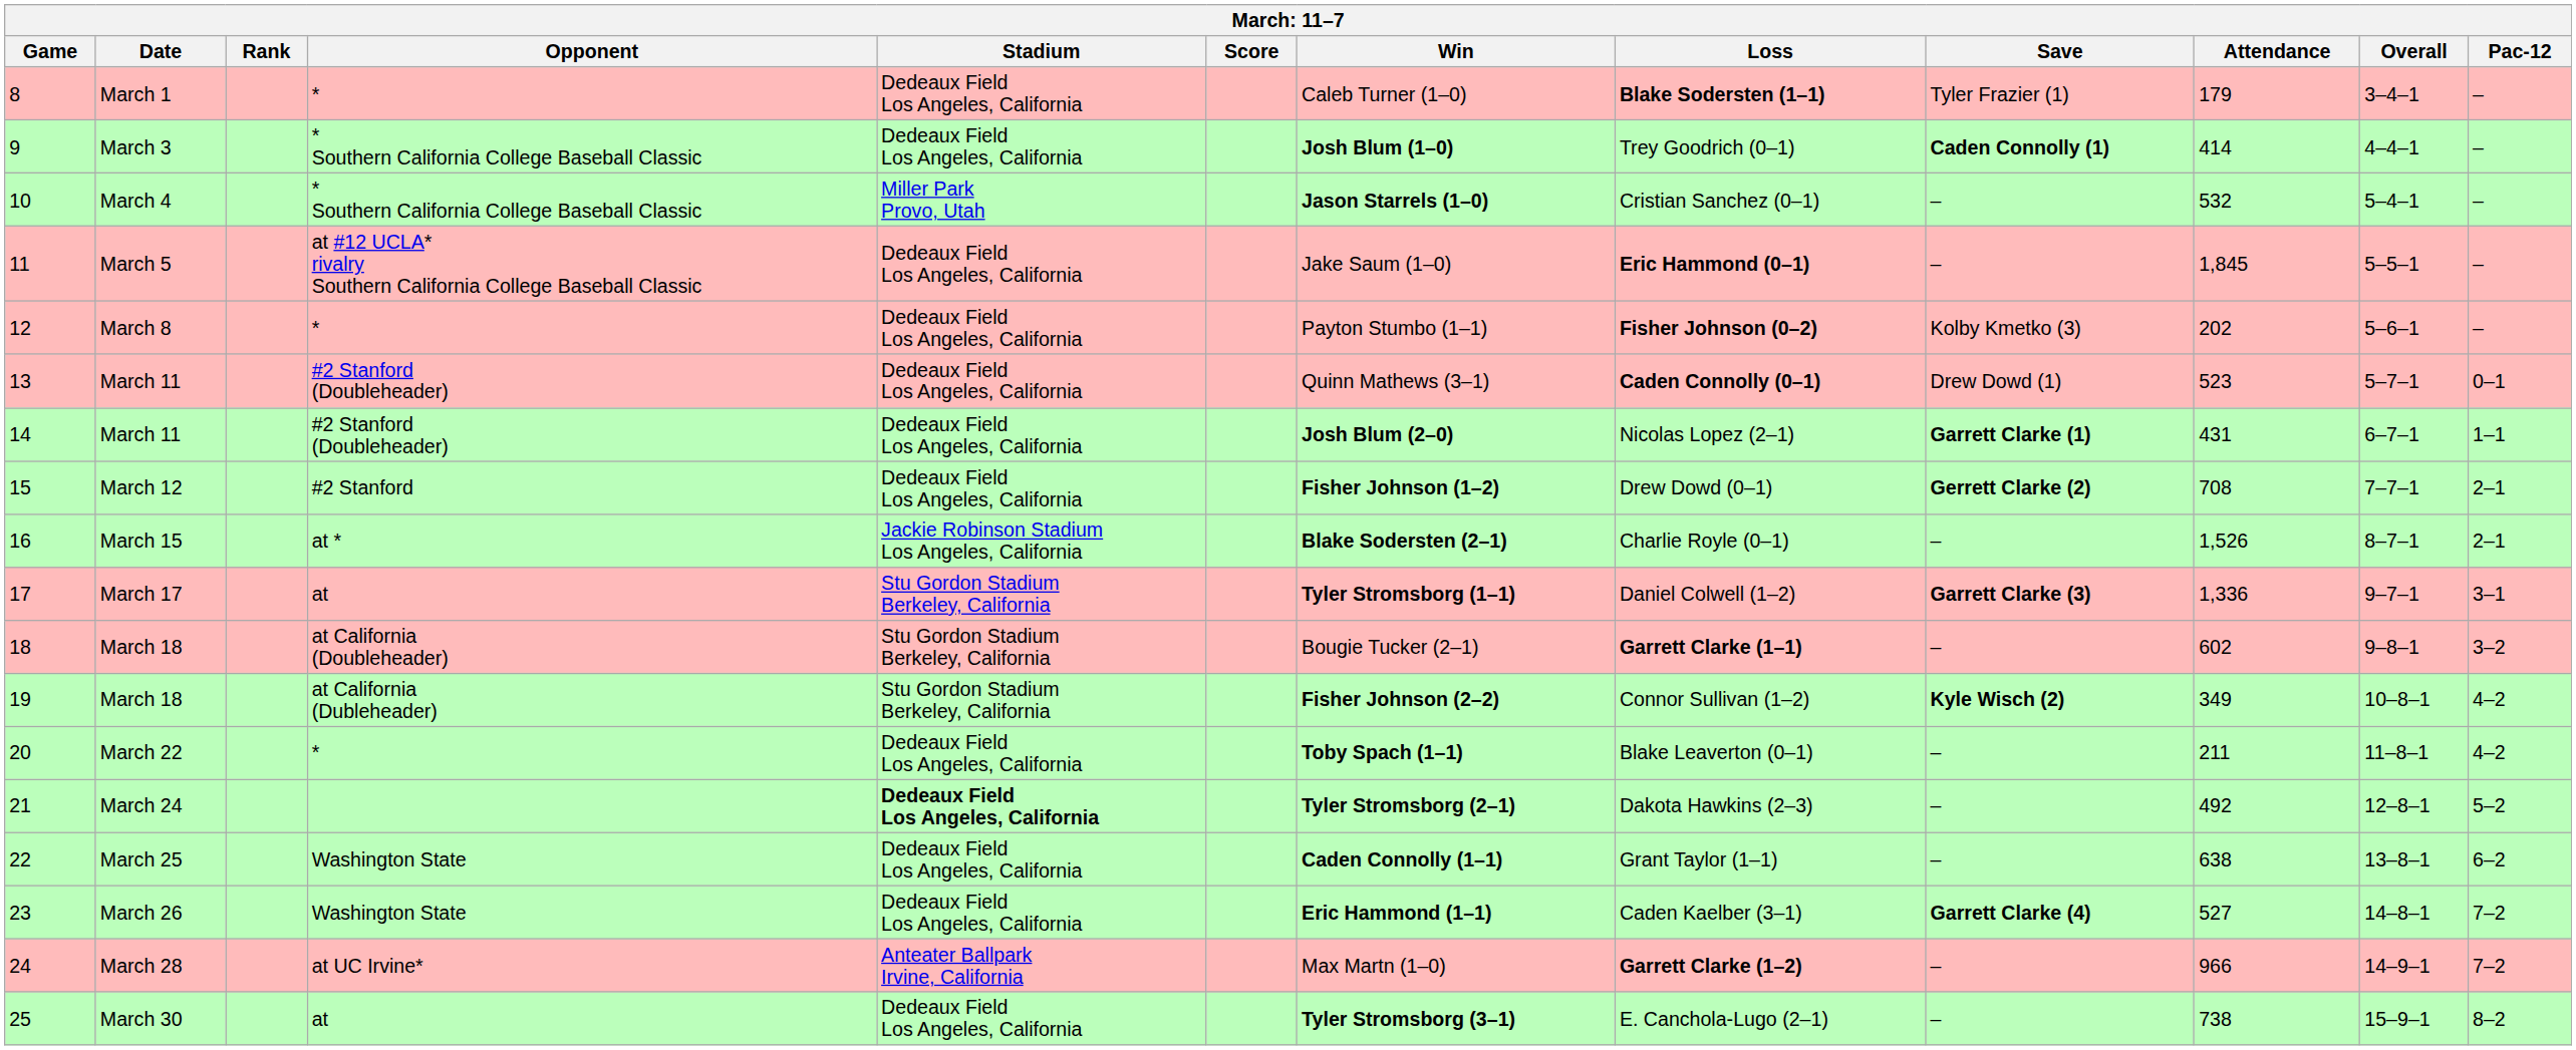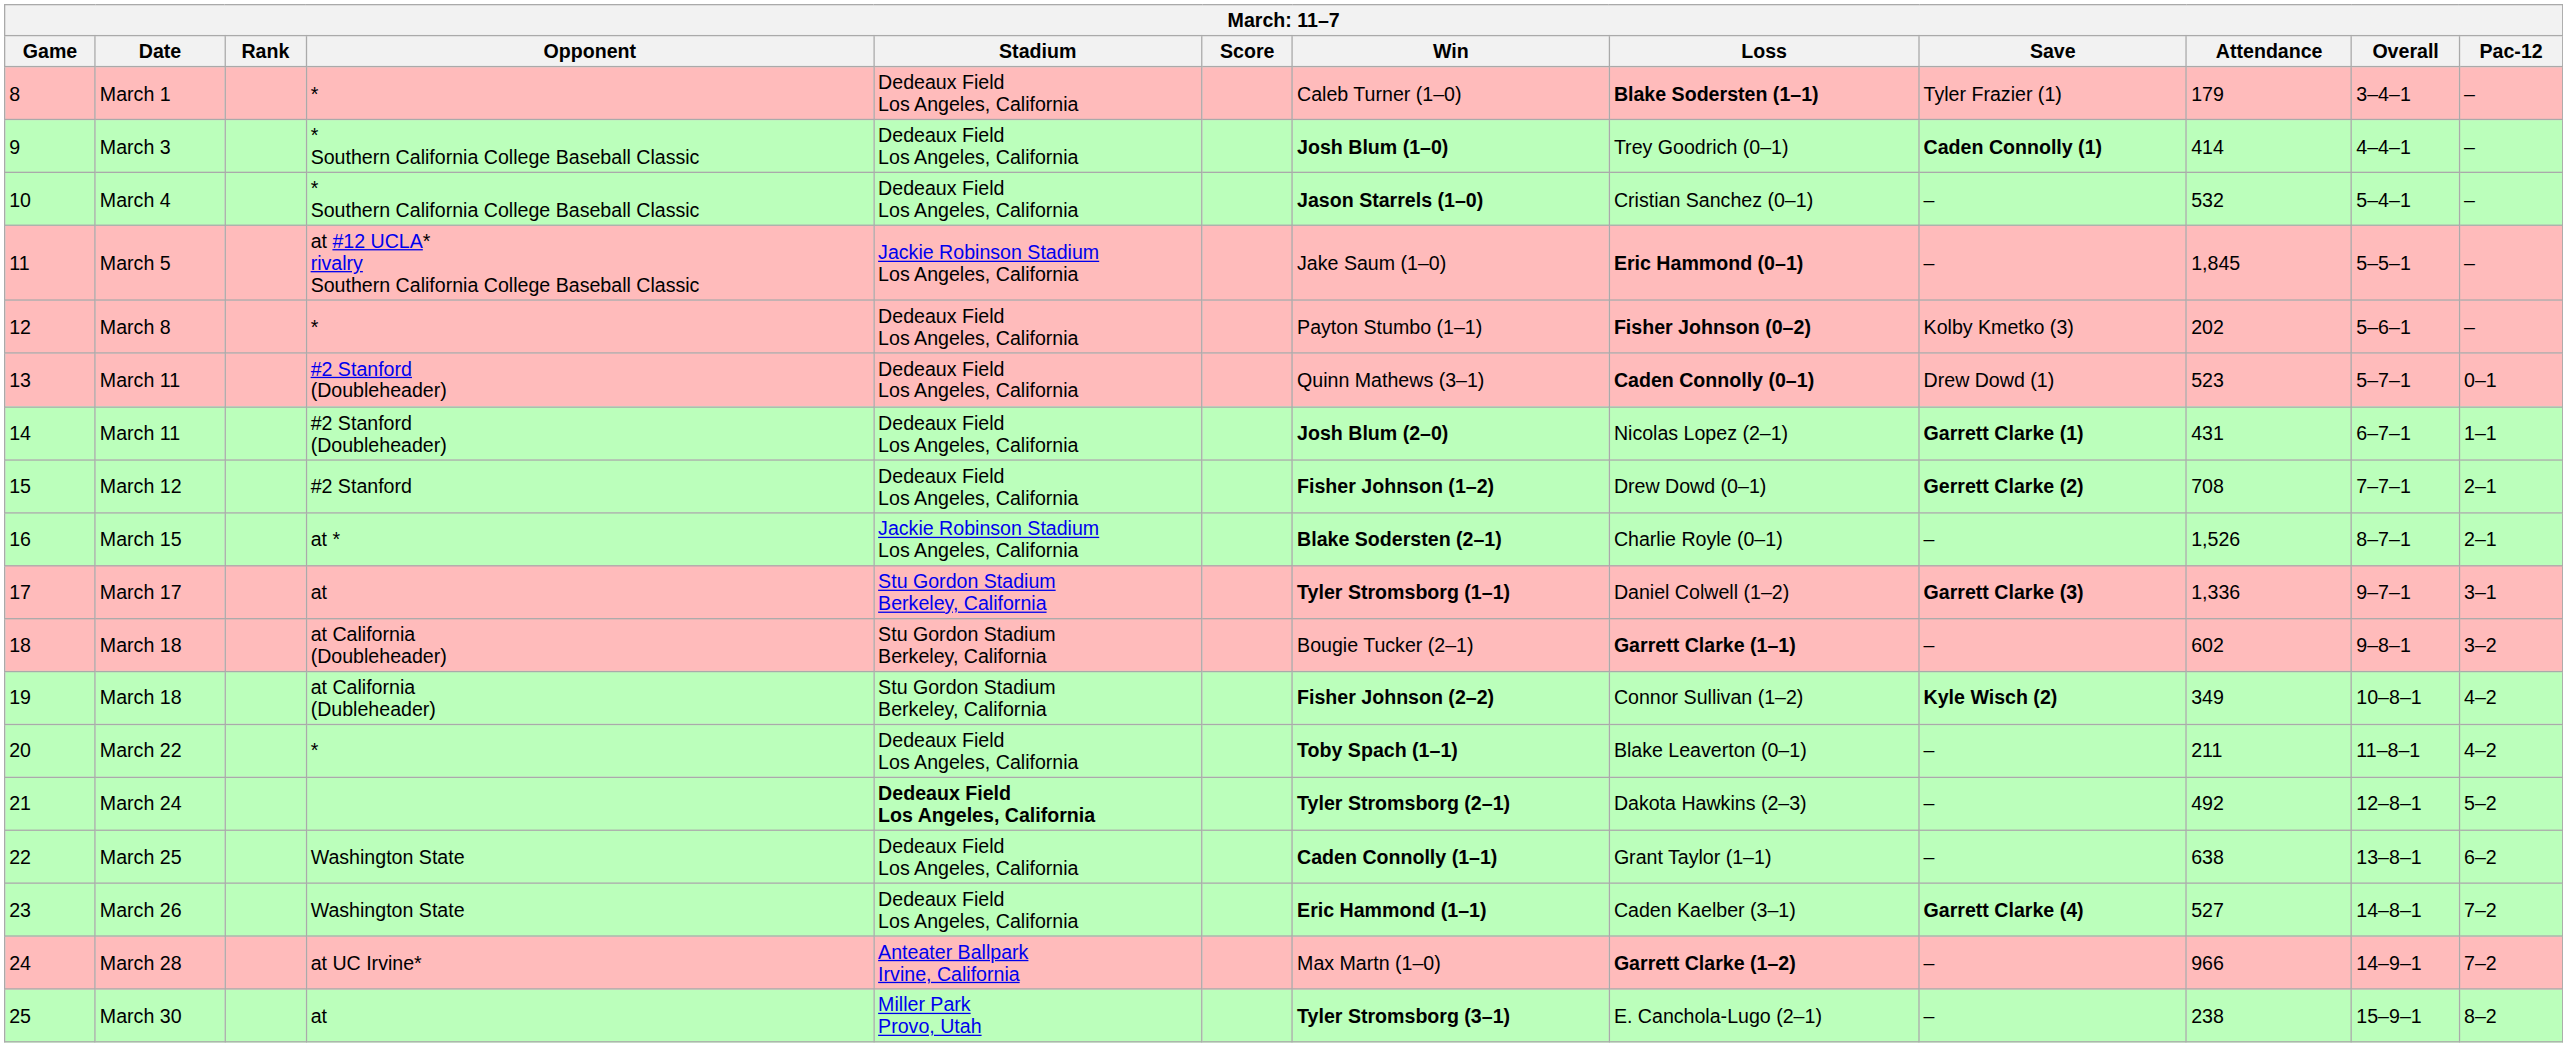10 | Stadium: Miller Park Provo, Utah -> Dedeaux Field Los Angeles, California
11 | Stadium: Dedeaux Field Los Angeles, California -> Jackie Robinson Stadium Los Angeles, California
25 | Stadium: Dedeaux Field Los Angeles, California -> Miller Park Provo, Utah
25 | Attendance: 738 -> 238
